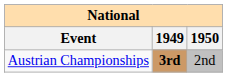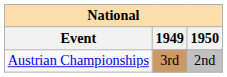Austrian Championships | 1949: bold -> normal
